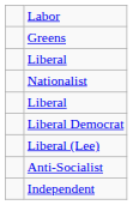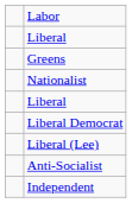row 2 | column 2: Greens -> Liberal
row 3 | column 2: Liberal -> Greens
